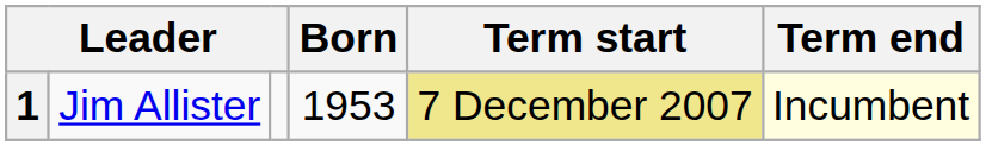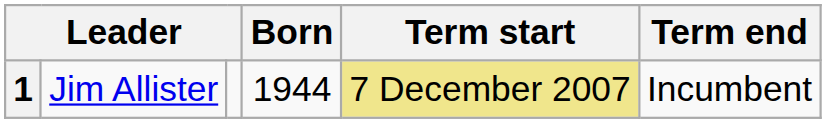1 | Born: 1953 -> 1944
1 | Term end: lightyellow background -> no background
